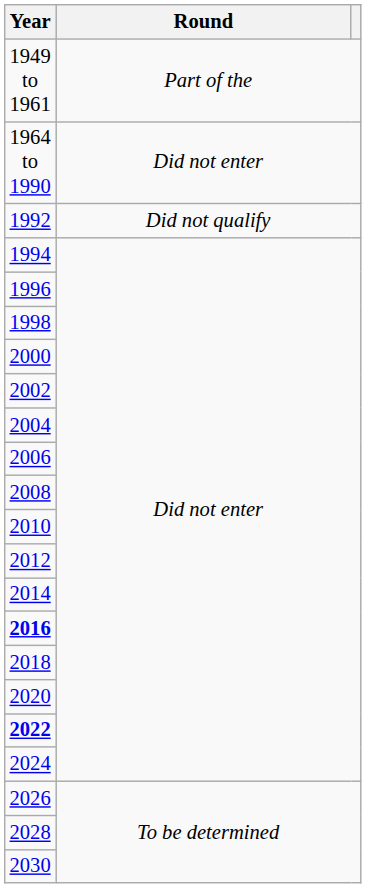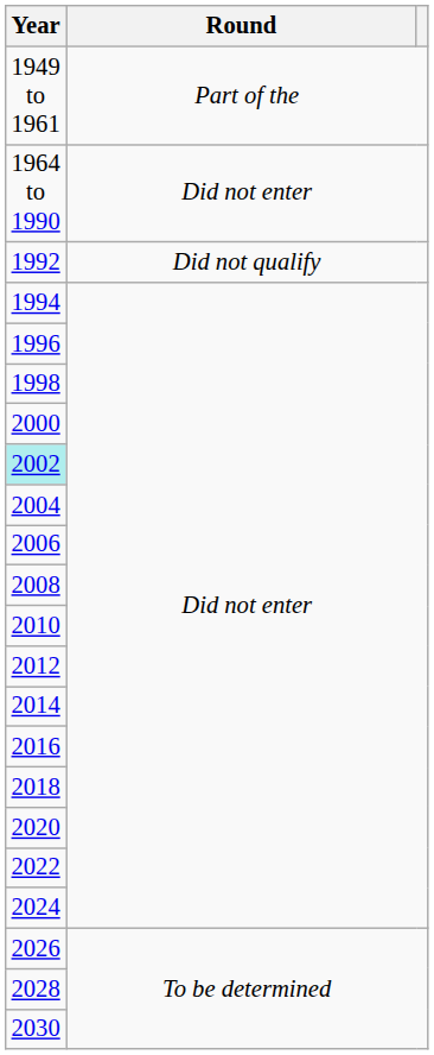2002 | Year: no background -> paleturquoise background
2016 | Year: bold -> normal
2022 | Year: bold -> normal
